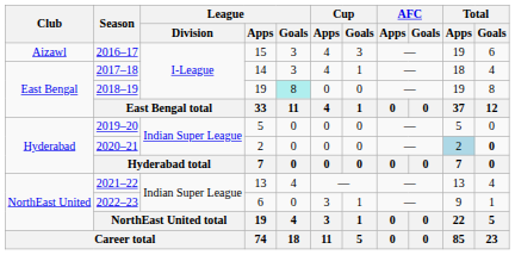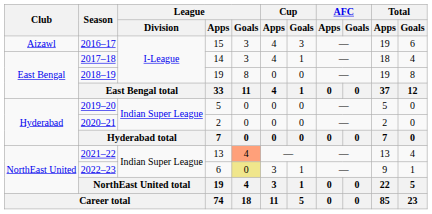2018–19 | League / Goals: paleturquoise background -> no background
2020–21 | Total / Apps: lightblue background -> no background
2020–21 | Total / Goals: bold -> normal
2021–22 | League / Goals: no background -> lightsalmon background
2022–23 | League / Goals: no background -> khaki background
